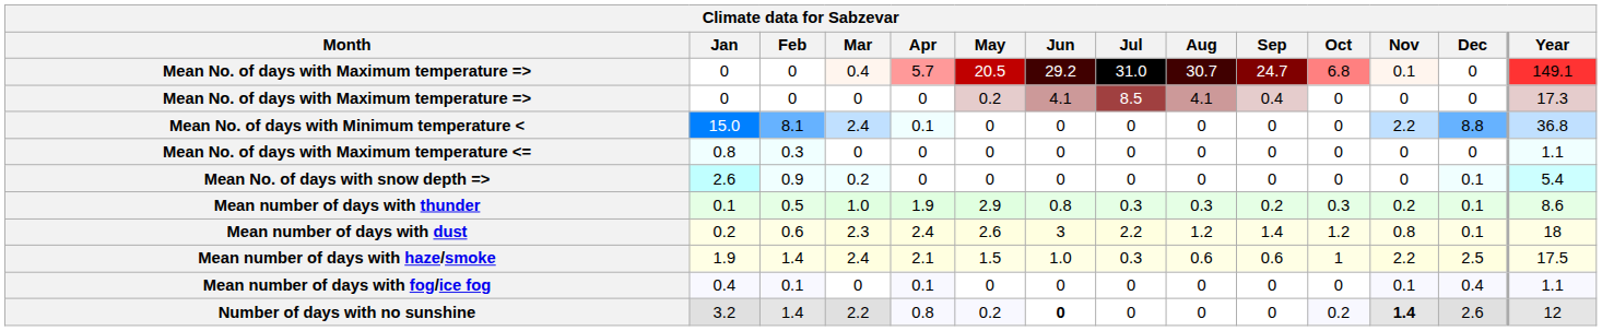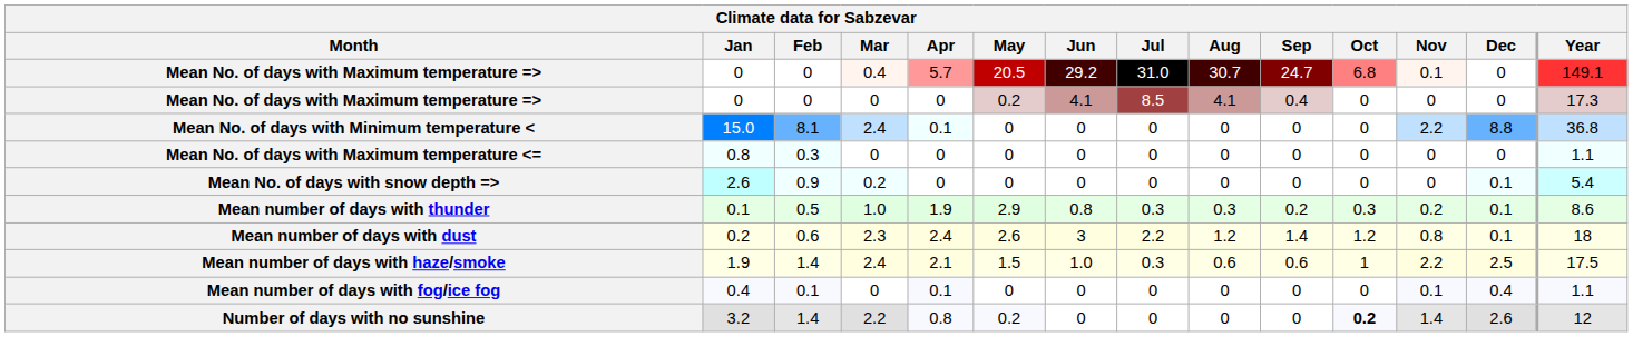Number of days with no sunshine | Jun: bold -> normal
Number of days with no sunshine | Oct: normal -> bold
Number of days with no sunshine | Nov: bold -> normal
